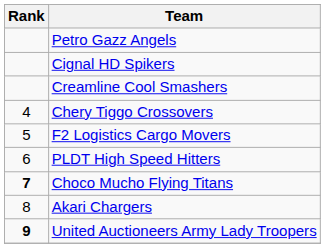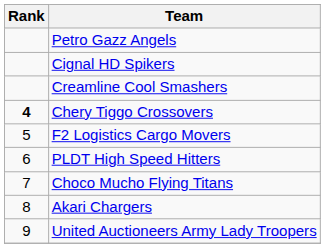Chery Tiggo Crossovers | Rank: normal -> bold
Choco Mucho Flying Titans | Rank: bold -> normal
United Auctioneers Army Lady Troopers | Rank: bold -> normal
